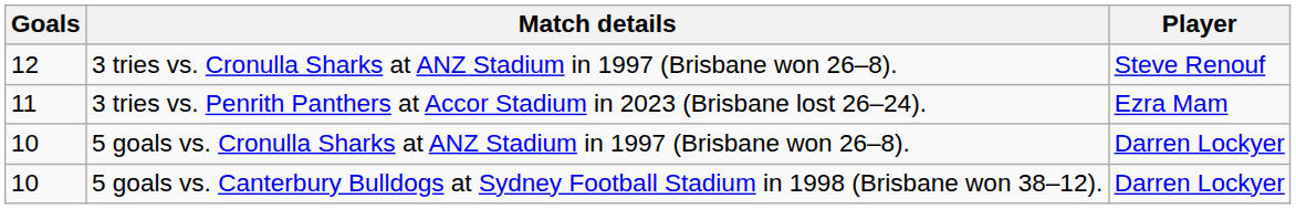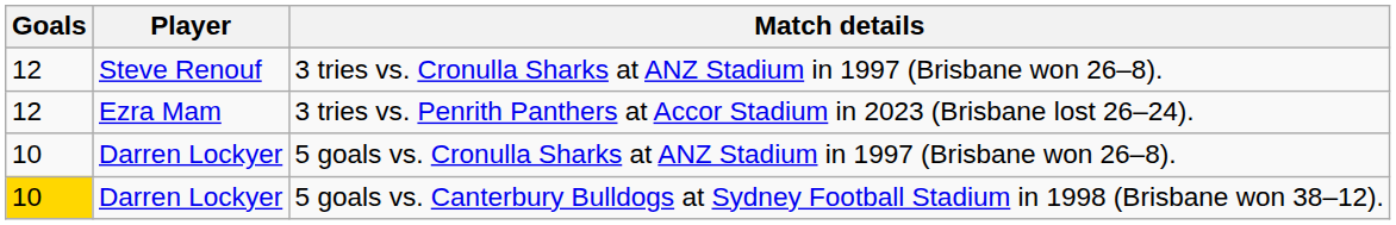columns swapped: Player <-> Match details
row 3 | Goals: 11 -> 12
row 5 | Goals: no background -> gold background
